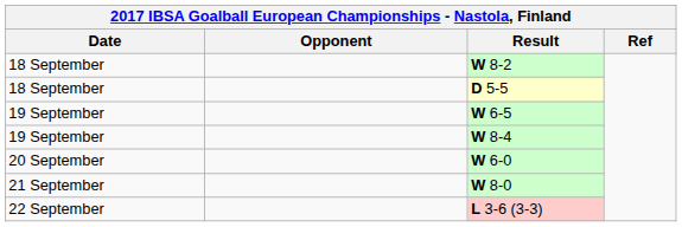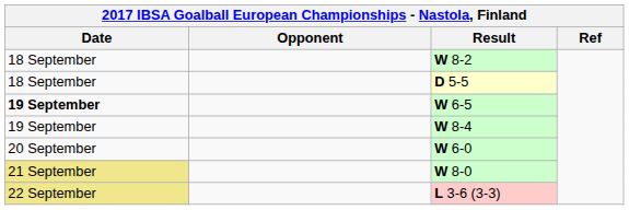W 6-5 | Date: normal -> bold
W 8-0 | Date: no background -> khaki background
L 3-6 (3-3) | Date: no background -> khaki background
